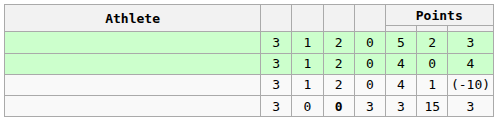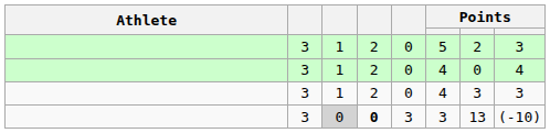row 5 | column 7: 1 -> 3
row 5 | column 8: (-10) -> 3
row 6 | column 3: no background -> lightgrey background
row 6 | column 7: 15 -> 13
row 6 | column 8: 3 -> (-10)
